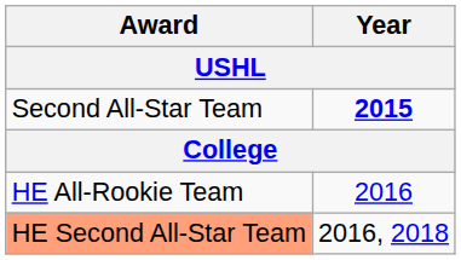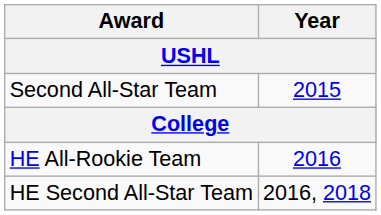row 3 | Year: bold -> normal
row 6 | Award: lightsalmon background -> no background
